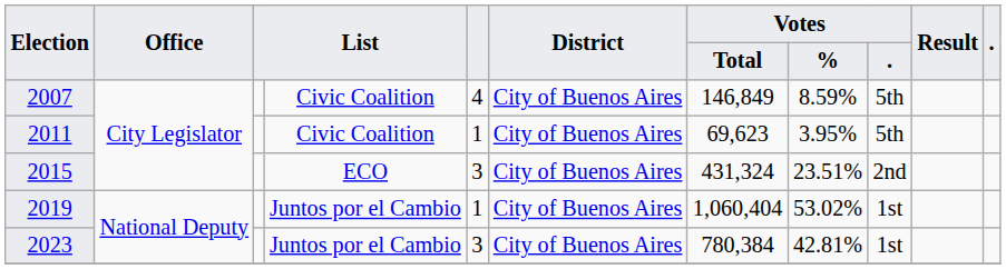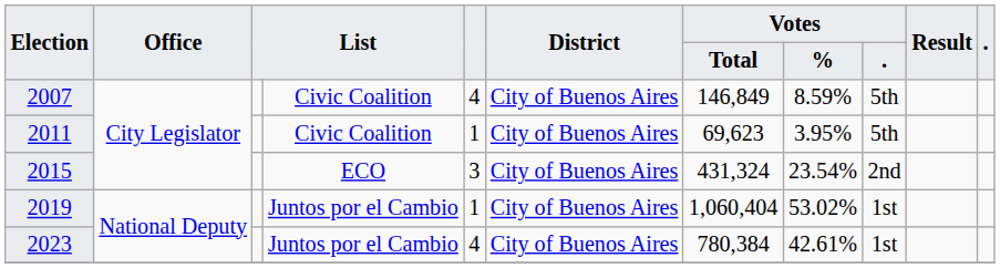2015 | Votes / %: 23.51% -> 23.54%
2023 | column 5: 3 -> 4
2023 | Votes / %: 42.81% -> 42.61%
